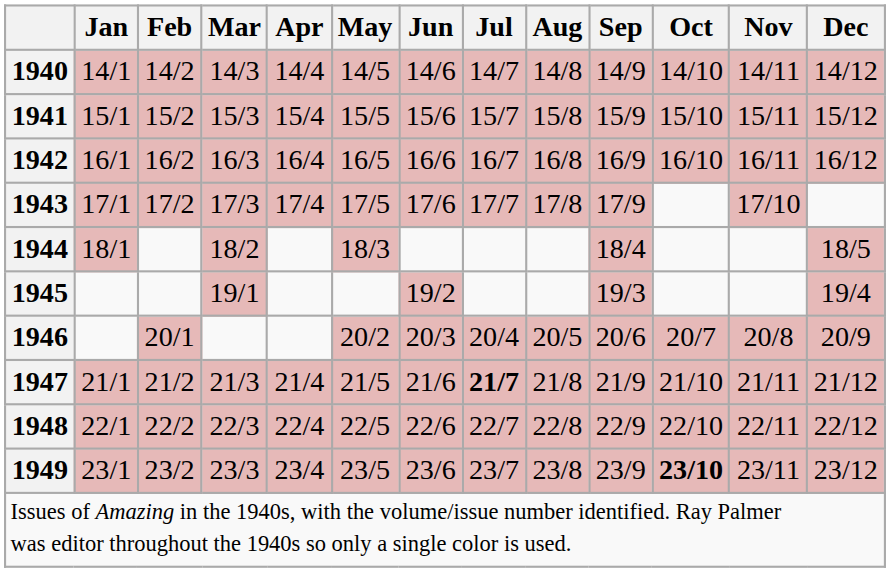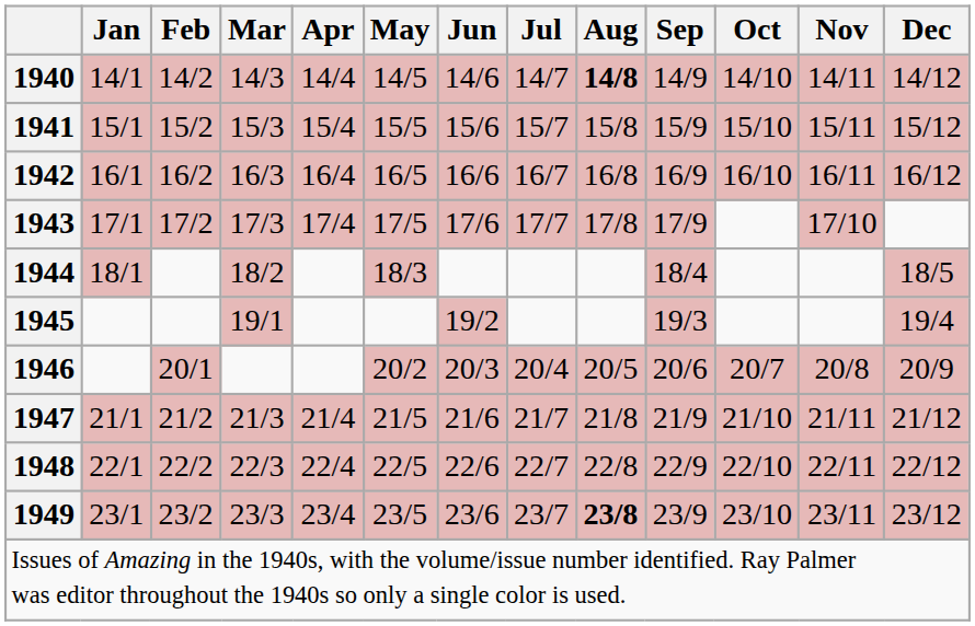1940 | Aug: normal -> bold
1947 | Jul: bold -> normal
1949 | Aug: normal -> bold
1949 | Oct: bold -> normal
